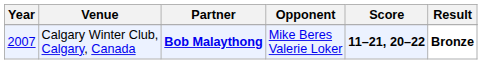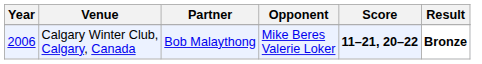Calgary Winter Club, Calgary, Canada | Year: 2007 -> 2006
Calgary Winter Club, Calgary, Canada | Partner: bold -> normal
